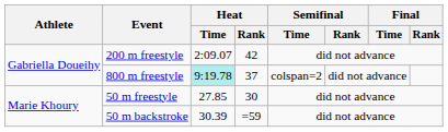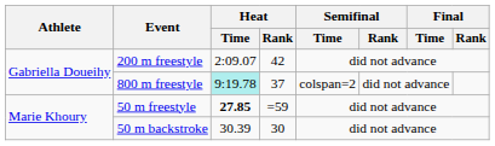50 m freestyle | Heat / Time: normal -> bold
50 m freestyle | Heat / Rank: 30 -> =59
50 m backstroke | Heat / Rank: =59 -> 30
